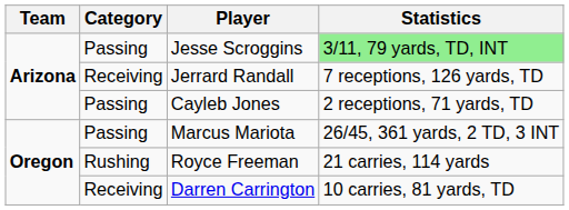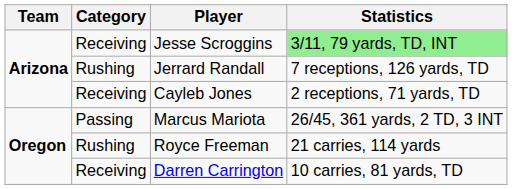Jesse Scroggins | Category: Passing -> Receiving
Jerrard Randall | Category: Receiving -> Rushing
Cayleb Jones | Category: Passing -> Receiving
